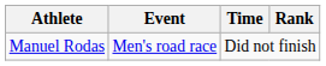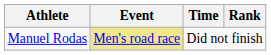Manuel Rodas | Event: no background -> khaki background
